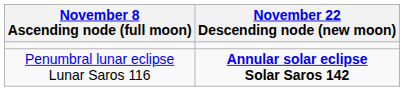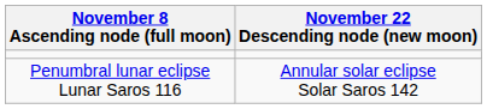Penumbral lunar eclipse Lunar Saros 116 | November 22 Descending node (new moon): bold -> normal
